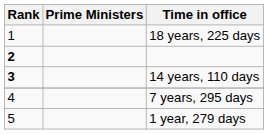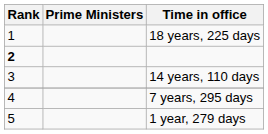14 years, 110 days | Rank: bold -> normal
